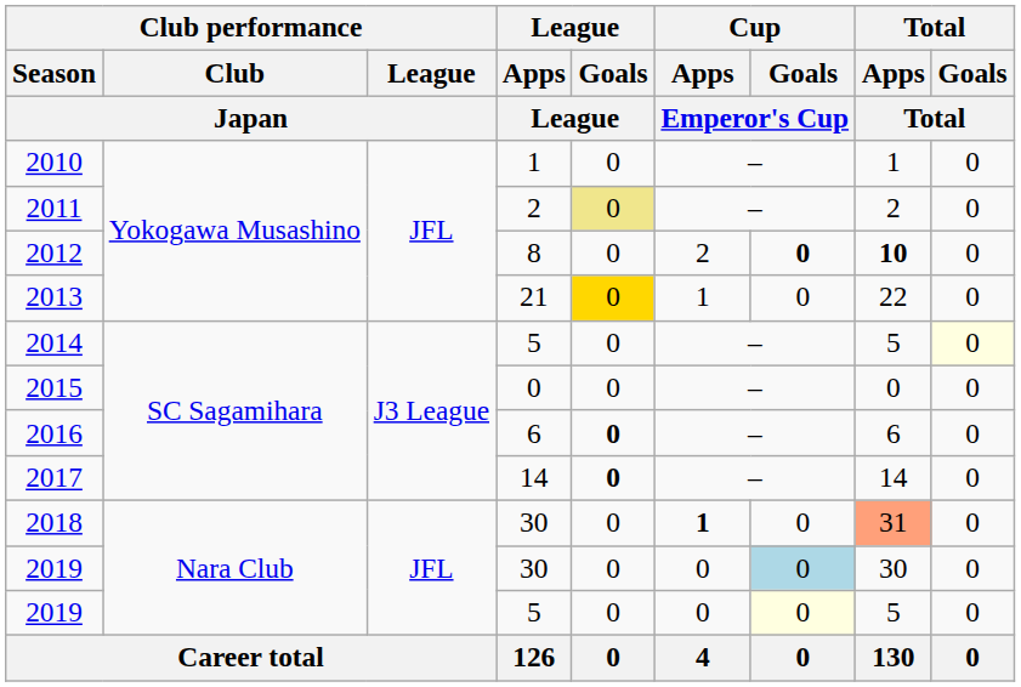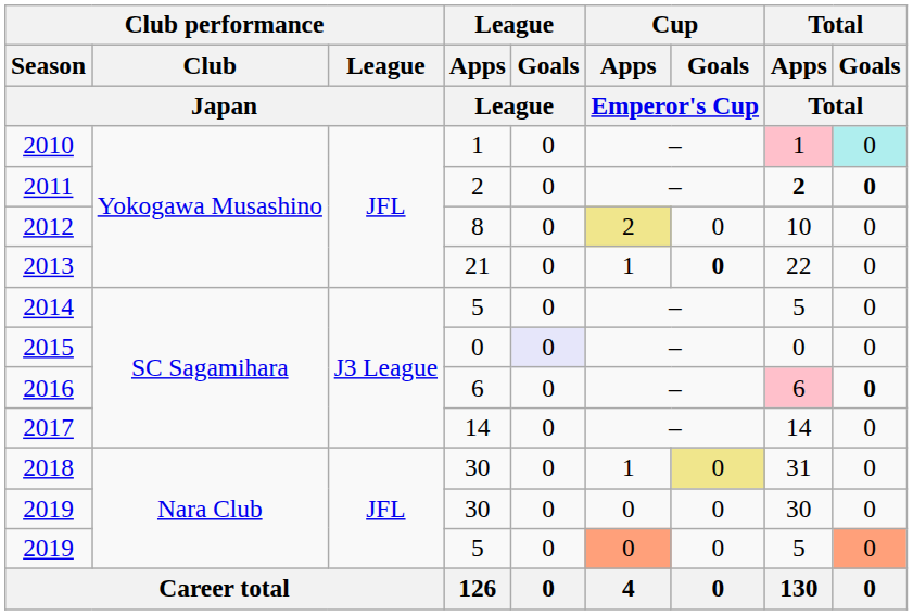2010 | Total / Apps / Total: no background -> pink background
2010 | Total / Goals / Total: no background -> paleturquoise background
2011 | League / Goals / League: khaki background -> no background
2011 | Total / Apps / Total: normal -> bold
2011 | Total / Goals / Total: normal -> bold
2012 | Cup / Apps / Emperor's Cup: no background -> khaki background
2012 | Cup / Goals / Emperor's Cup: bold -> normal
2012 | Total / Apps / Total: bold -> normal
2013 | League / Goals / League: gold background -> no background
2013 | Cup / Goals / Emperor's Cup: normal -> bold
2014 | Total / Goals / Total: lightyellow background -> no background
2015 | League / Goals / League: no background -> lavender background
2016 | League / Goals / League: bold -> normal
2016 | Total / Apps / Total: no background -> pink background
2016 | Total / Goals / Total: normal -> bold
2017 | League / Goals / League: bold -> normal
2018 | Cup / Apps / Emperor's Cup: bold -> normal
2018 | Cup / Goals / Emperor's Cup: no background -> khaki background
2018 | Total / Apps / Total: lightsalmon background -> no background
2019 / 30 | Cup / Goals / Emperor's Cup: lightblue background -> no background
2019 / 5 | Cup / Apps / Emperor's Cup: no background -> lightsalmon background
2019 / 5 | Cup / Goals / Emperor's Cup: lightyellow background -> no background
2019 / 5 | Total / Goals / Total: no background -> lightsalmon background
